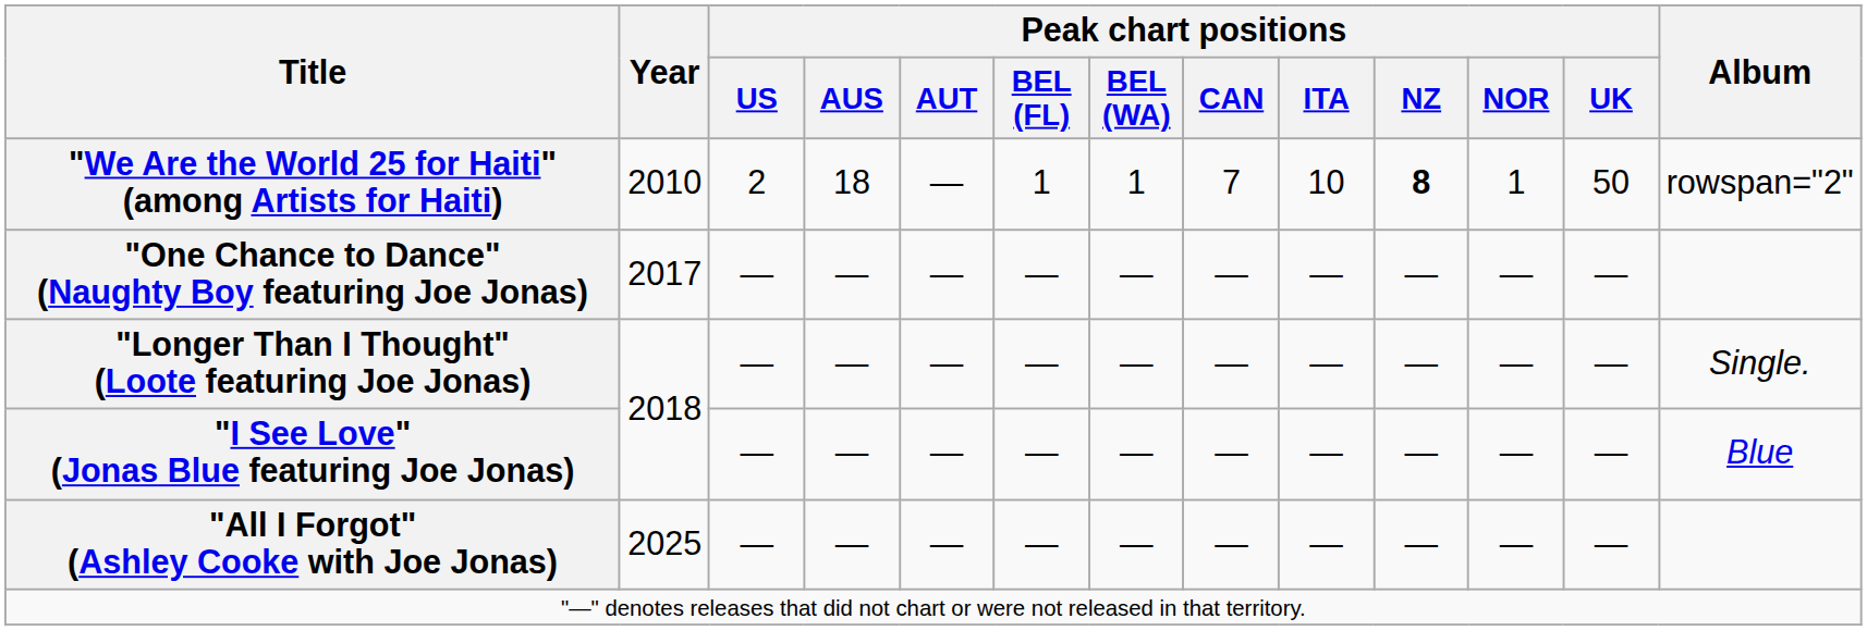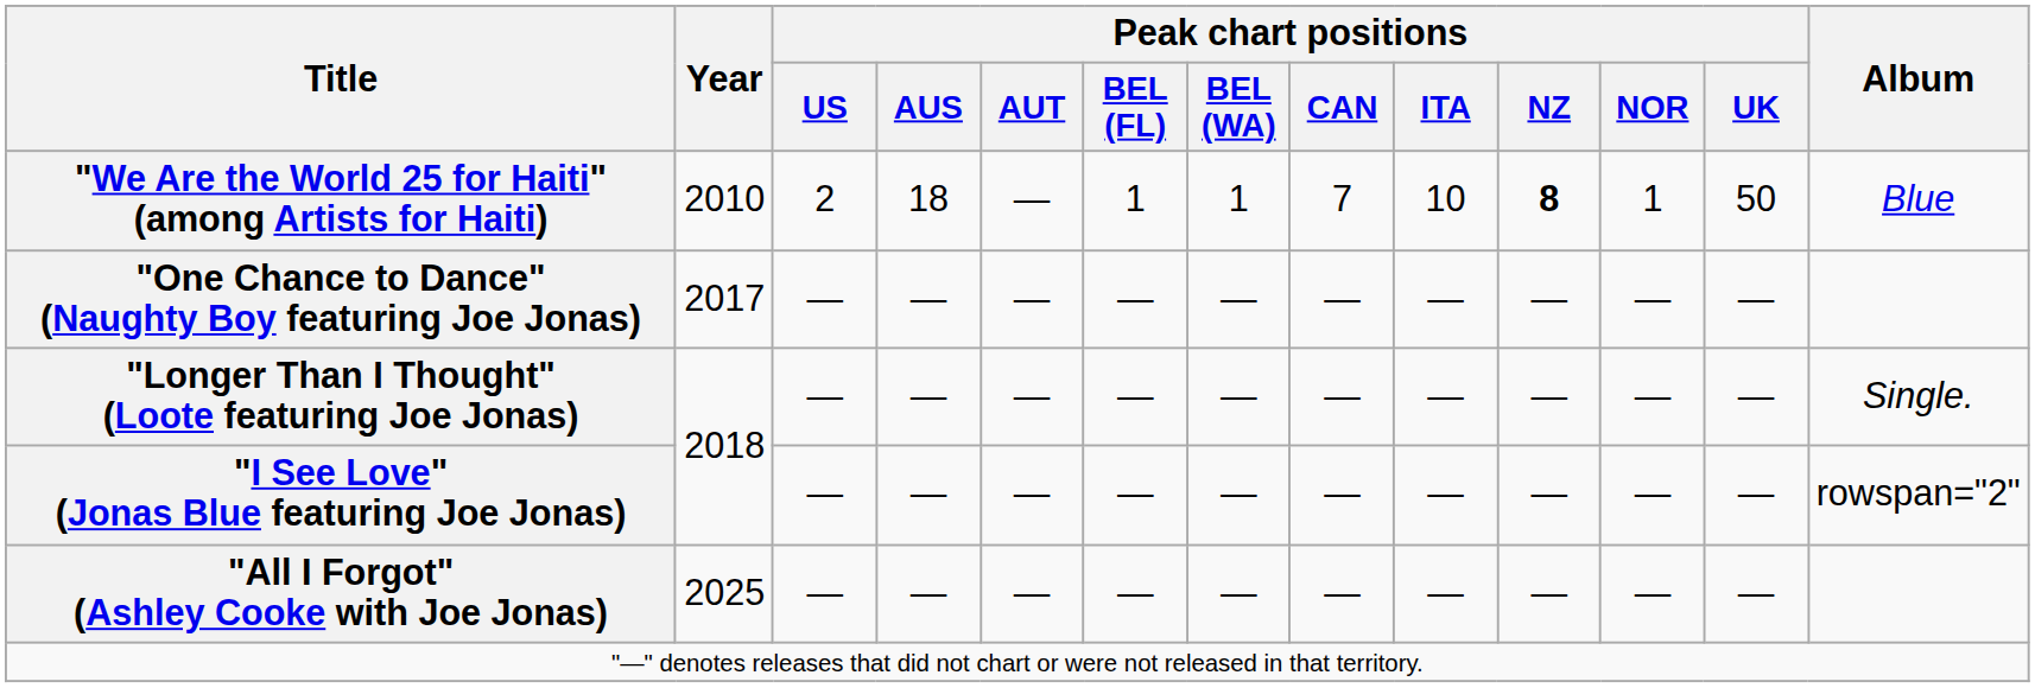"We Are the World 25 for Haiti" (among Artists for Haiti) | Album: rowspan="2" -> Blue
"I See Love" (Jonas Blue featuring Joe Jonas) | Album: Blue -> rowspan="2"
